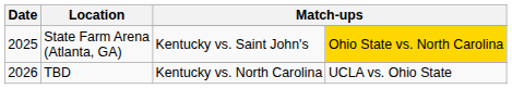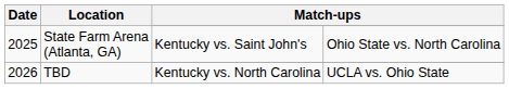Kentucky vs. Saint John's | column 4: gold background -> no background
